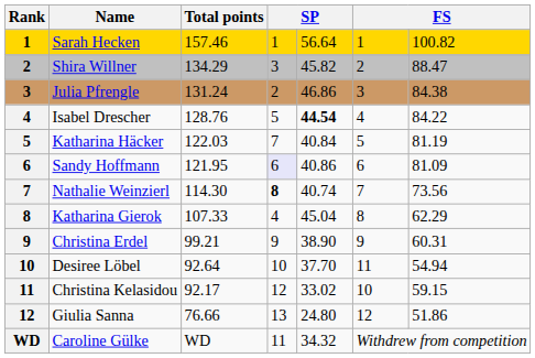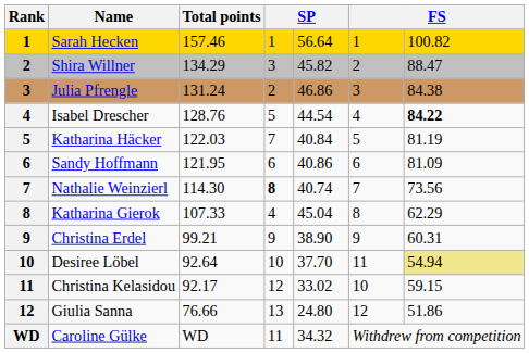Isabel Drescher | column 5: bold -> normal
Isabel Drescher | column 7: normal -> bold
Sandy Hoffmann | column 4: lavender background -> no background
Desiree Löbel | column 7: no background -> khaki background
